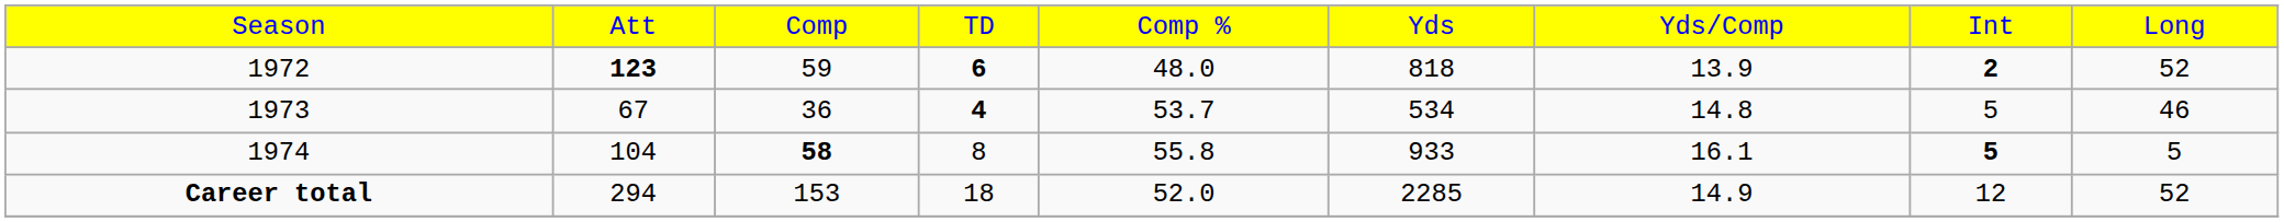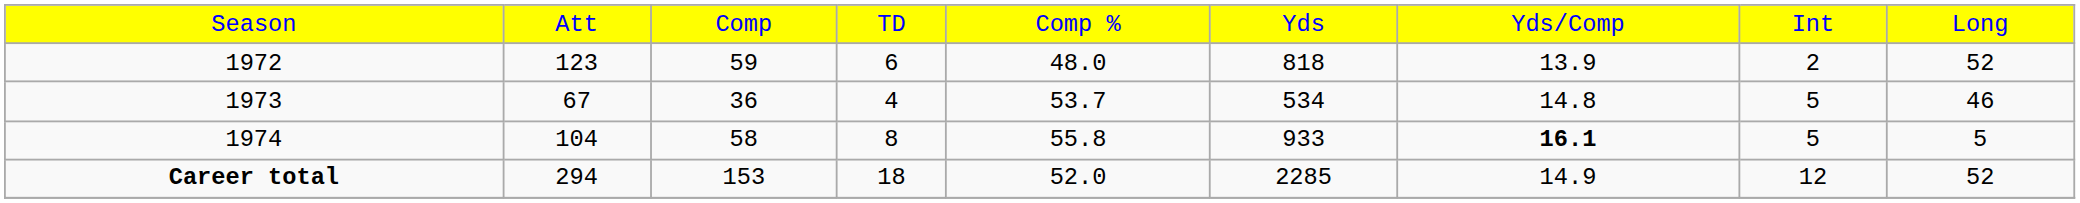1972 | column 2: bold -> normal
1972 | column 4: bold -> normal
1972 | column 8: bold -> normal
1973 | column 4: bold -> normal
1974 | column 3: bold -> normal
1974 | column 7: normal -> bold
1974 | column 8: bold -> normal
